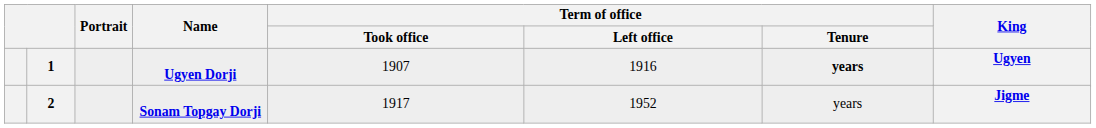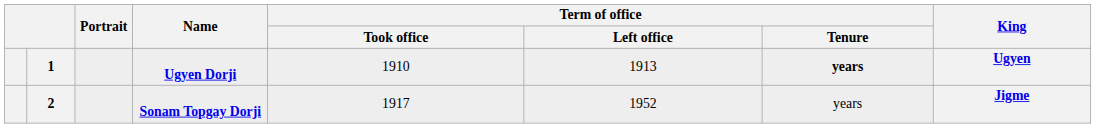1 | Term of office / Took office: 1907 -> 1910
1 | Term of office / Left office: 1916 -> 1913
